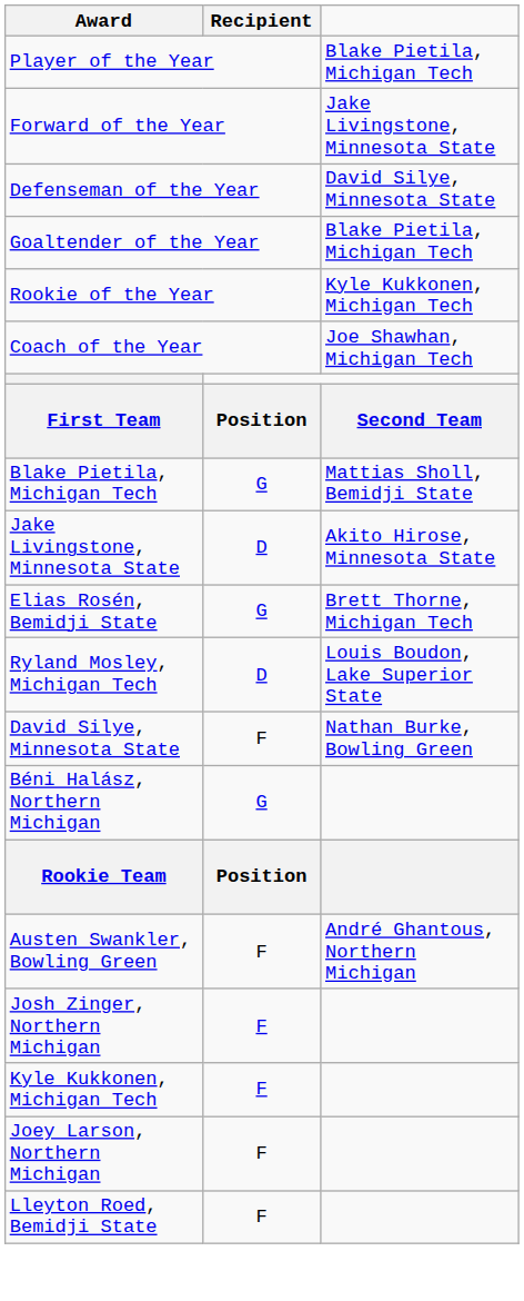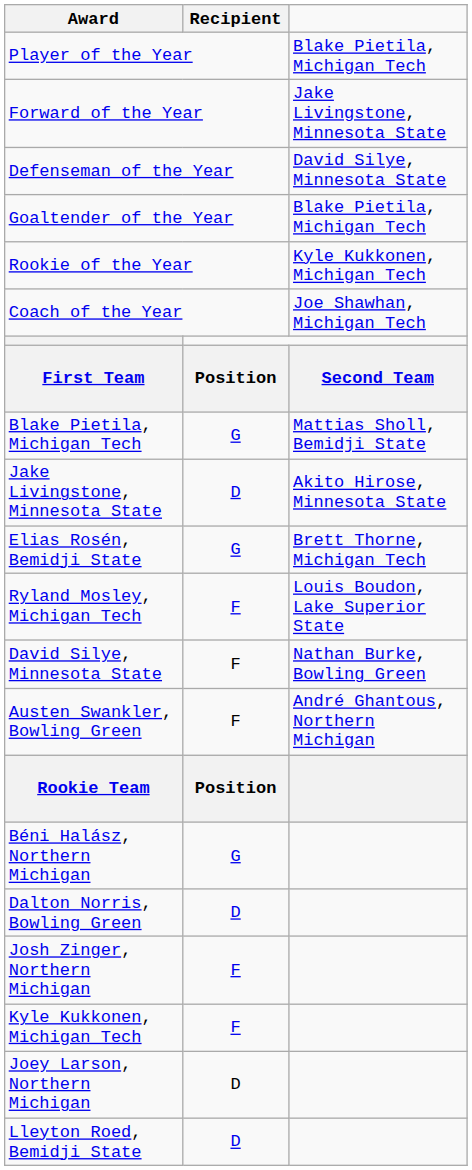Ryland Mosley, Michigan Tech | Recipient: D -> F
rows swapped: Austen Swankler, Bowling Green <-> Béni Halász, Northern Michigan
+ row: Dalton Norris, Bowling Green | D
Joey Larson, Northern Michigan | Recipient: F -> D
Lleyton Roed, Bemidji State | Recipient: F -> D
